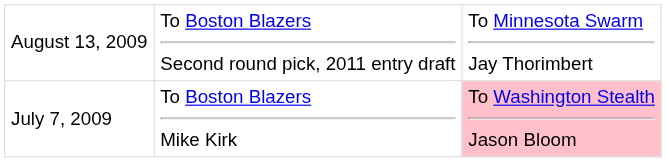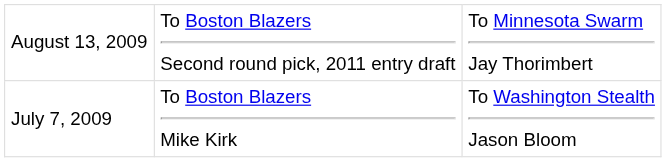July 7, 2009 | column 3: pink background -> no background
